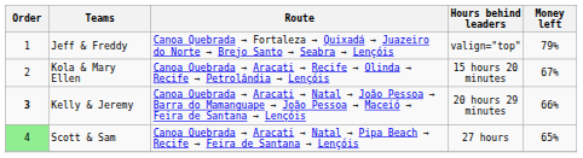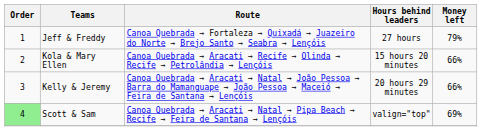Jeff & Freddy | Hours behind leaders: valign="top" -> 27 hours
Kola & Mary Ellen | Money left: 67% -> 66%
Kelly & Jeremy | Order: bold -> normal
Scott & Sam | Hours behind leaders: 27 hours -> valign="top"
Scott & Sam | Money left: 65% -> 69%
